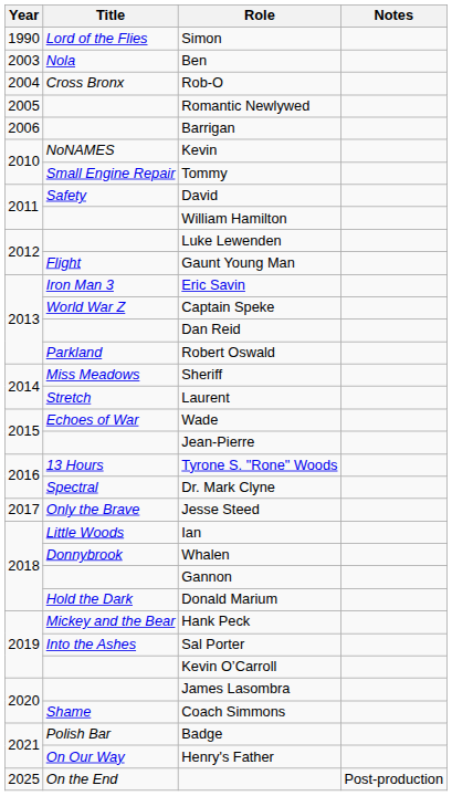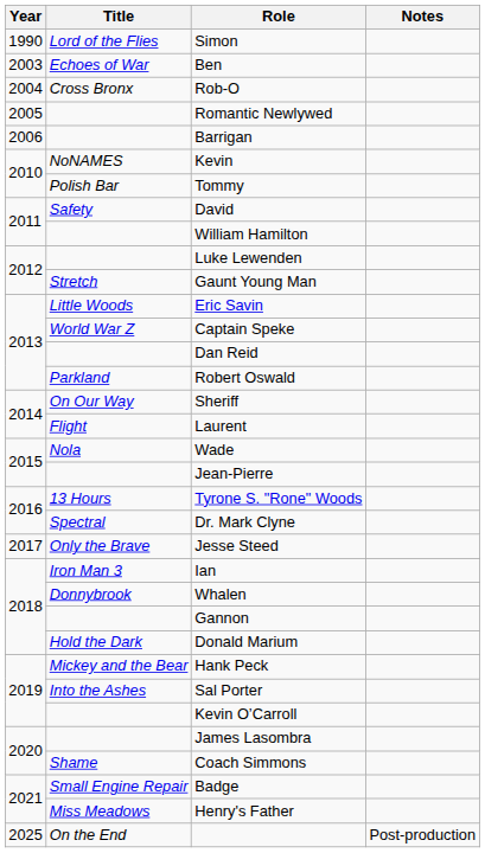Ben | Title: Nola -> Echoes of War
Tommy | Title: Small Engine Repair -> Polish Bar
Gaunt Young Man | Title: Flight -> Stretch
Eric Savin | Title: Iron Man 3 -> Little Woods
Sheriff | Title: Miss Meadows -> On Our Way
Laurent | Title: Stretch -> Flight
Wade | Title: Echoes of War -> Nola
Ian | Title: Little Woods -> Iron Man 3
Badge | Title: Polish Bar -> Small Engine Repair
Henry's Father | Title: On Our Way -> Miss Meadows
